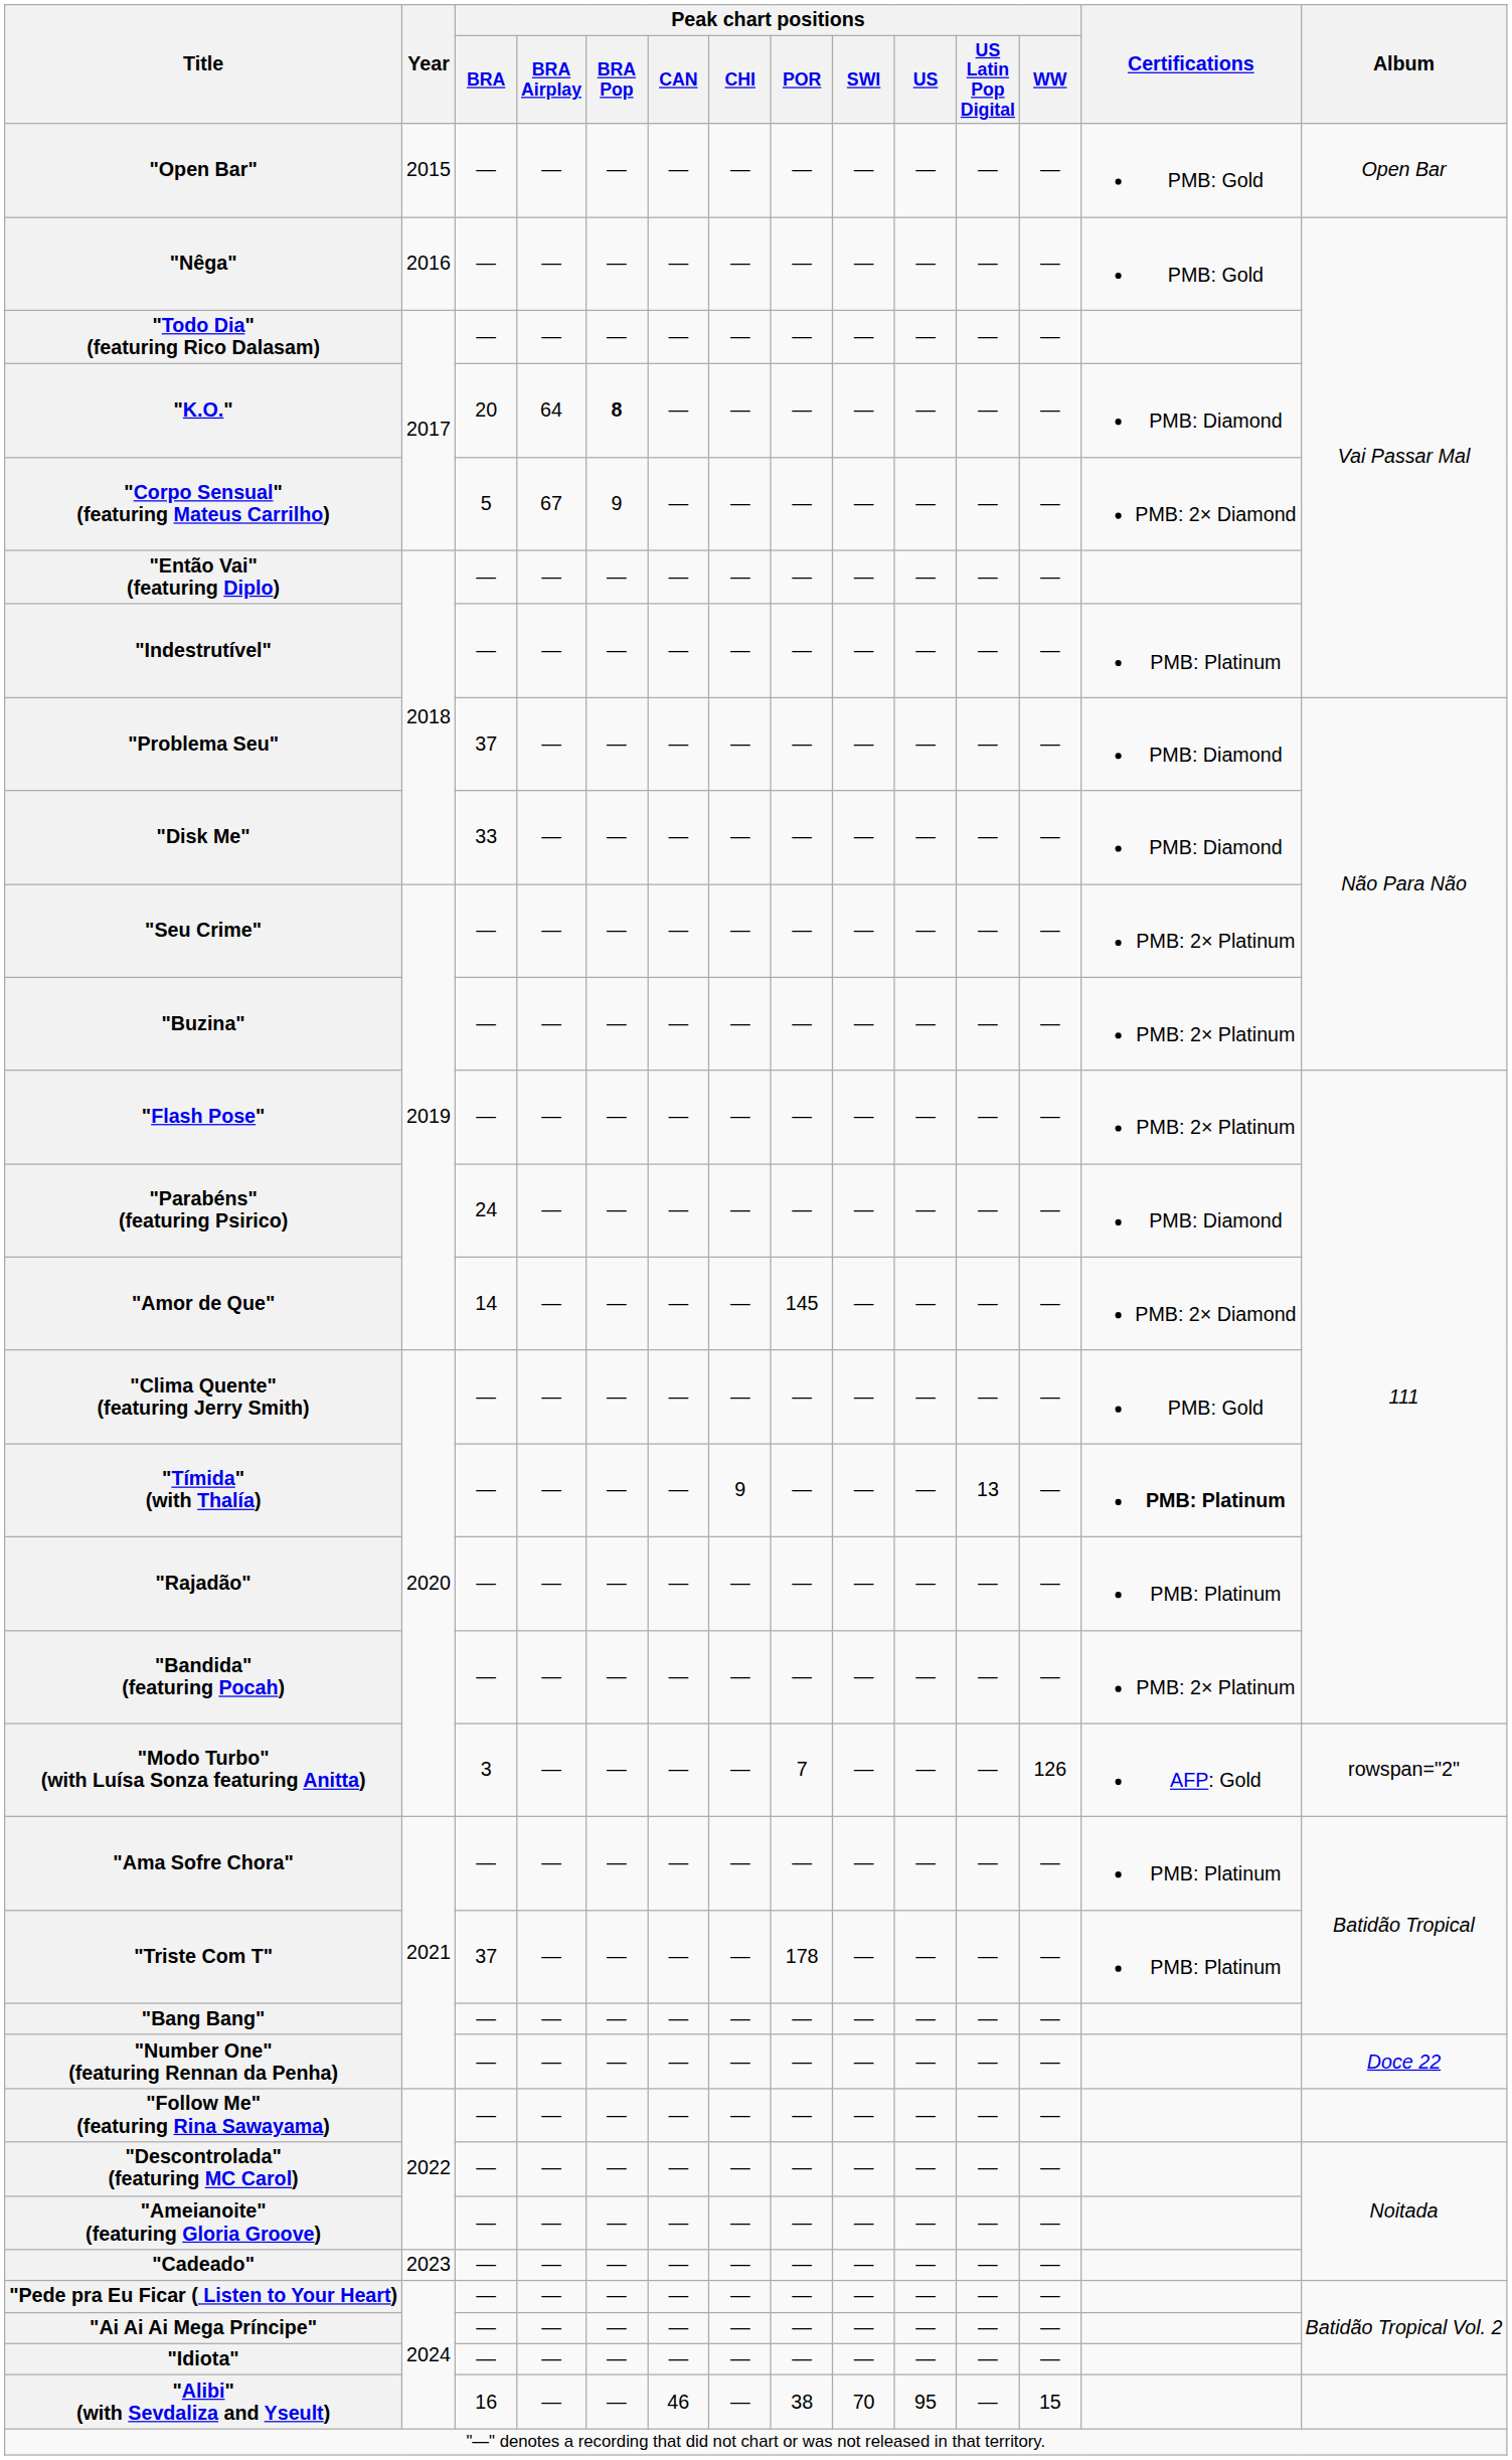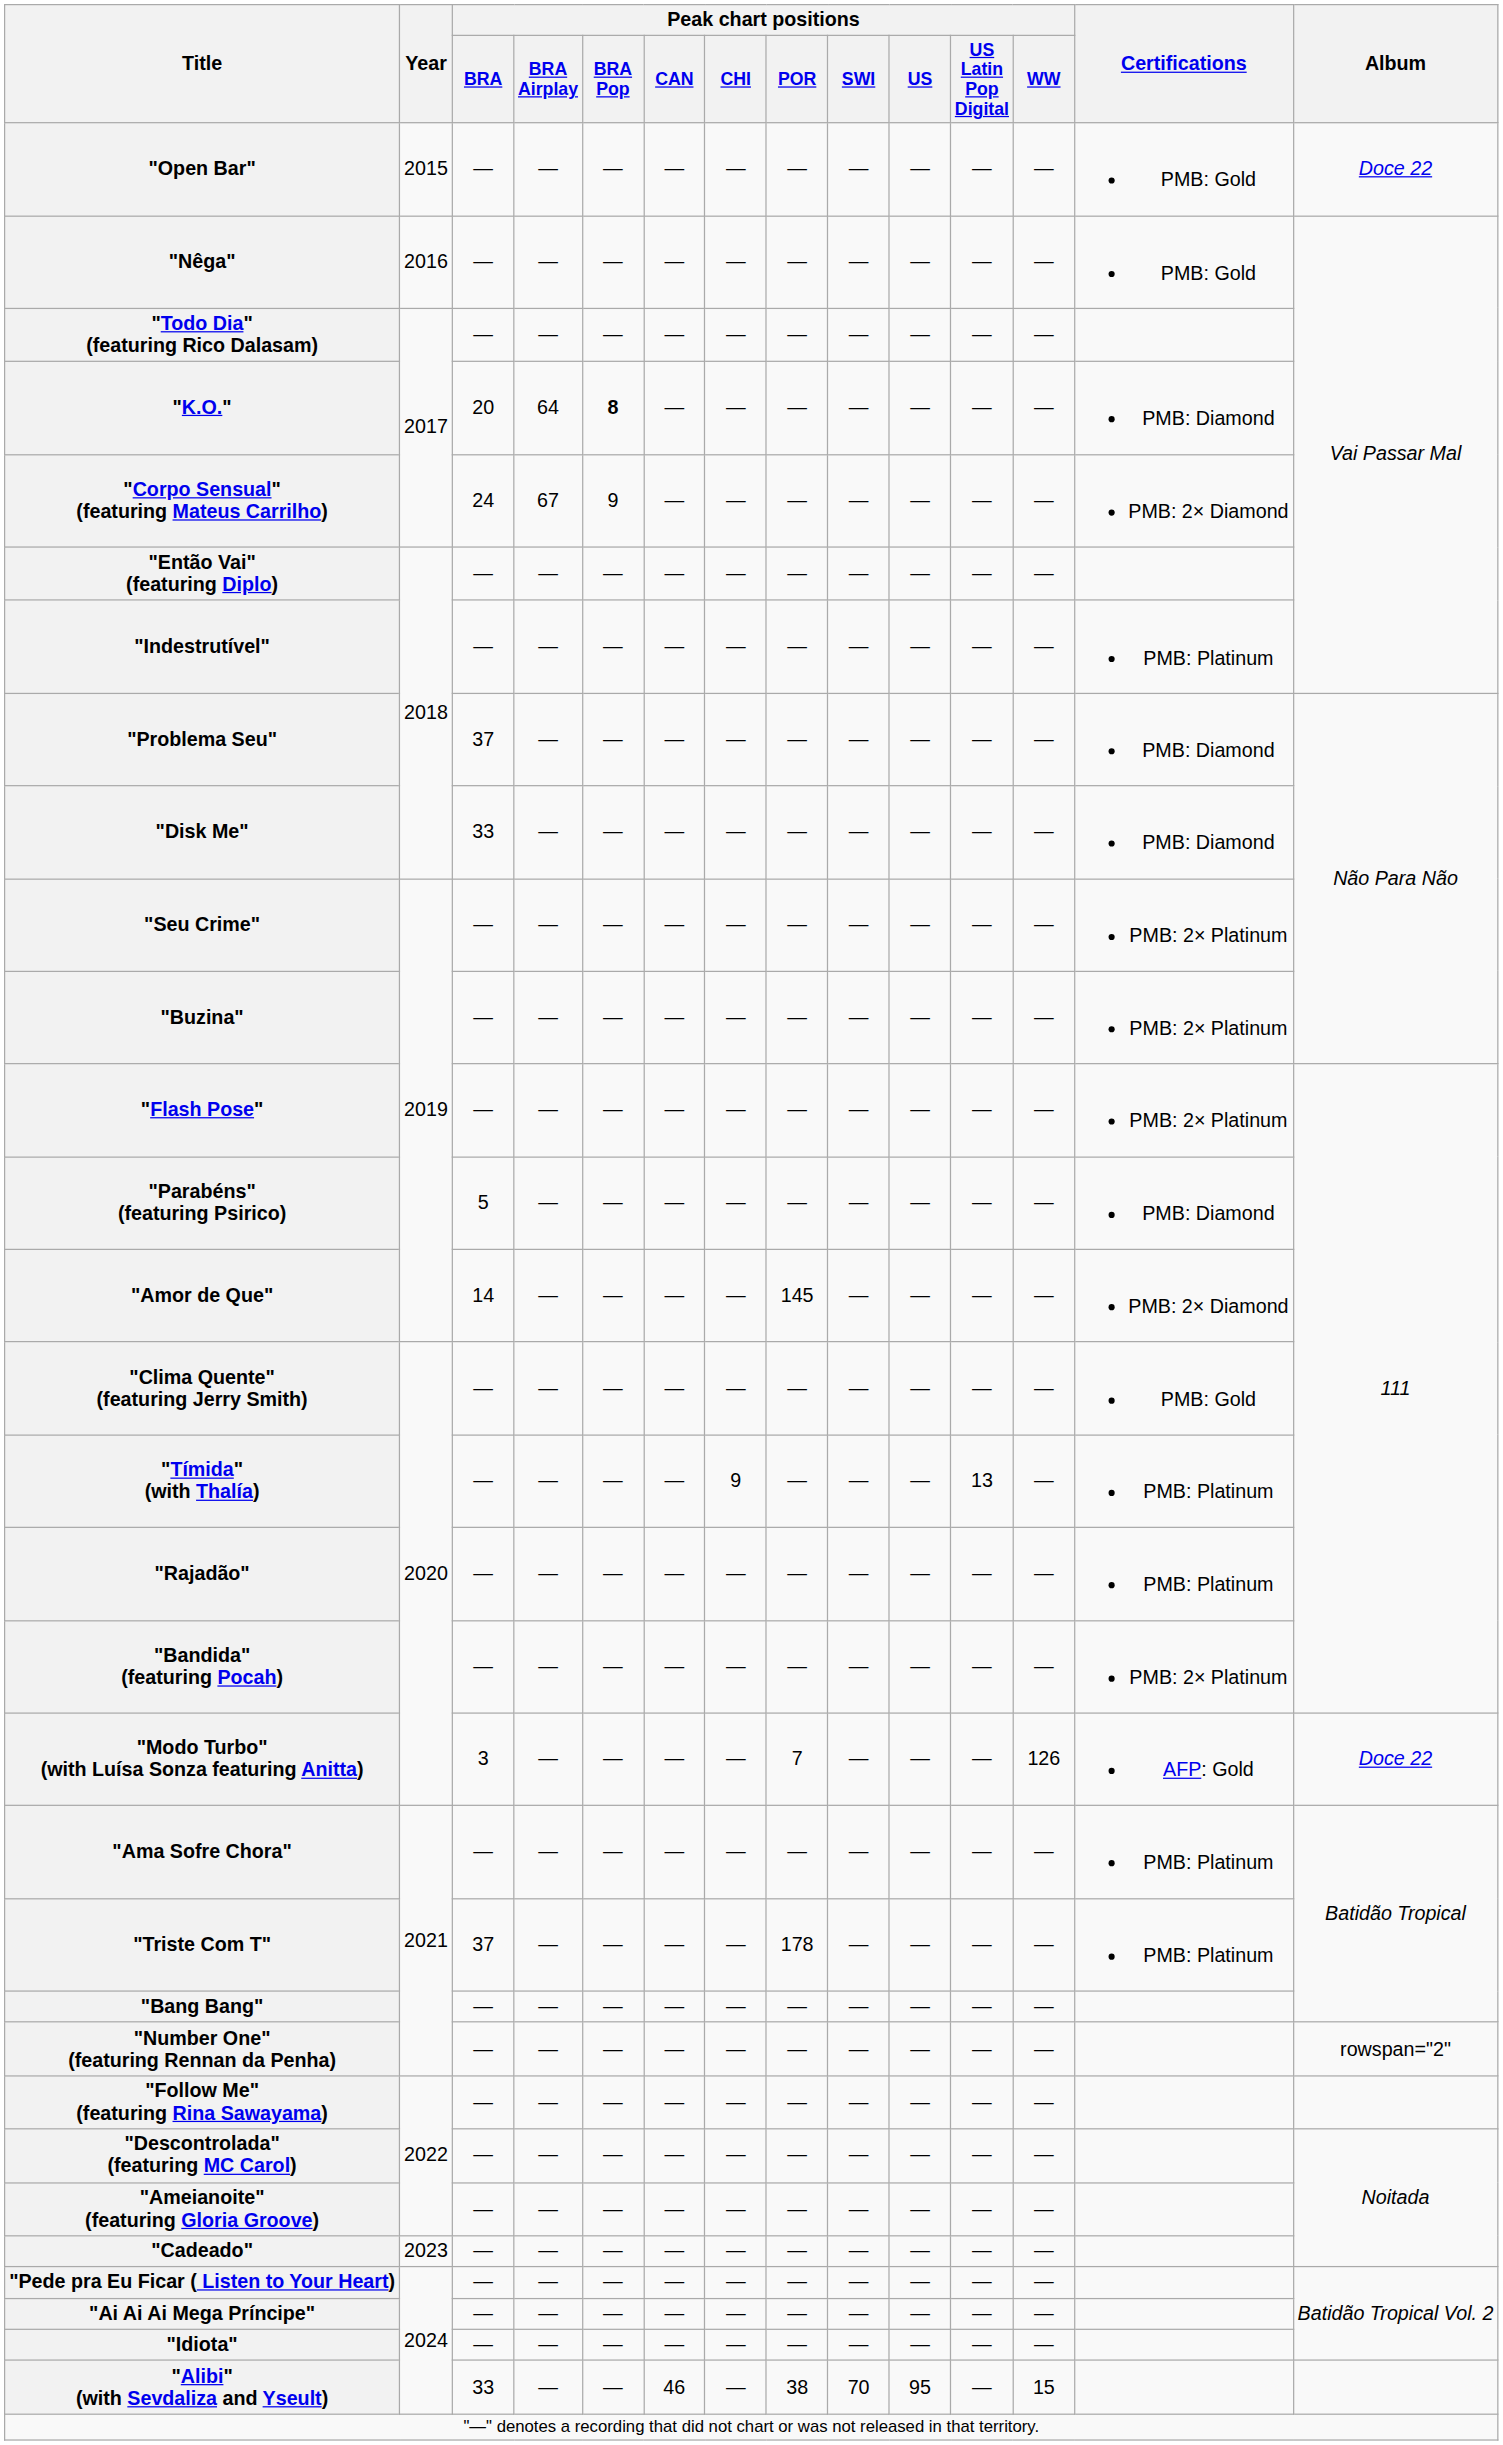"Open Bar" | Album: Open Bar -> Doce 22
"Corpo Sensual" (featuring Mateus Carrilho) | Peak chart positions / BRA: 5 -> 24
"Parabéns" (featuring Psirico) | Peak chart positions / BRA: 24 -> 5
"Tímida" (with Thalía) | Certifications: bold -> normal
"Modo Turbo" (with Luísa Sonza featuring Anitta) | Album: rowspan="2" -> Doce 22
"Number One" (featuring Rennan da Penha) | Album: Doce 22 -> rowspan="2"
"Alibi" (with Sevdaliza and Yseult) | Peak chart positions / BRA: 16 -> 33
